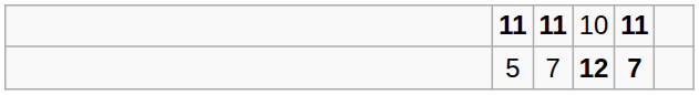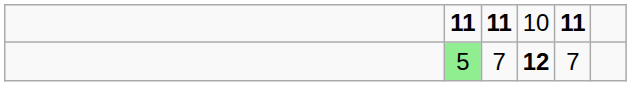row 2 | column 2: no background -> lightgreen background
row 2 | column 5: bold -> normal
